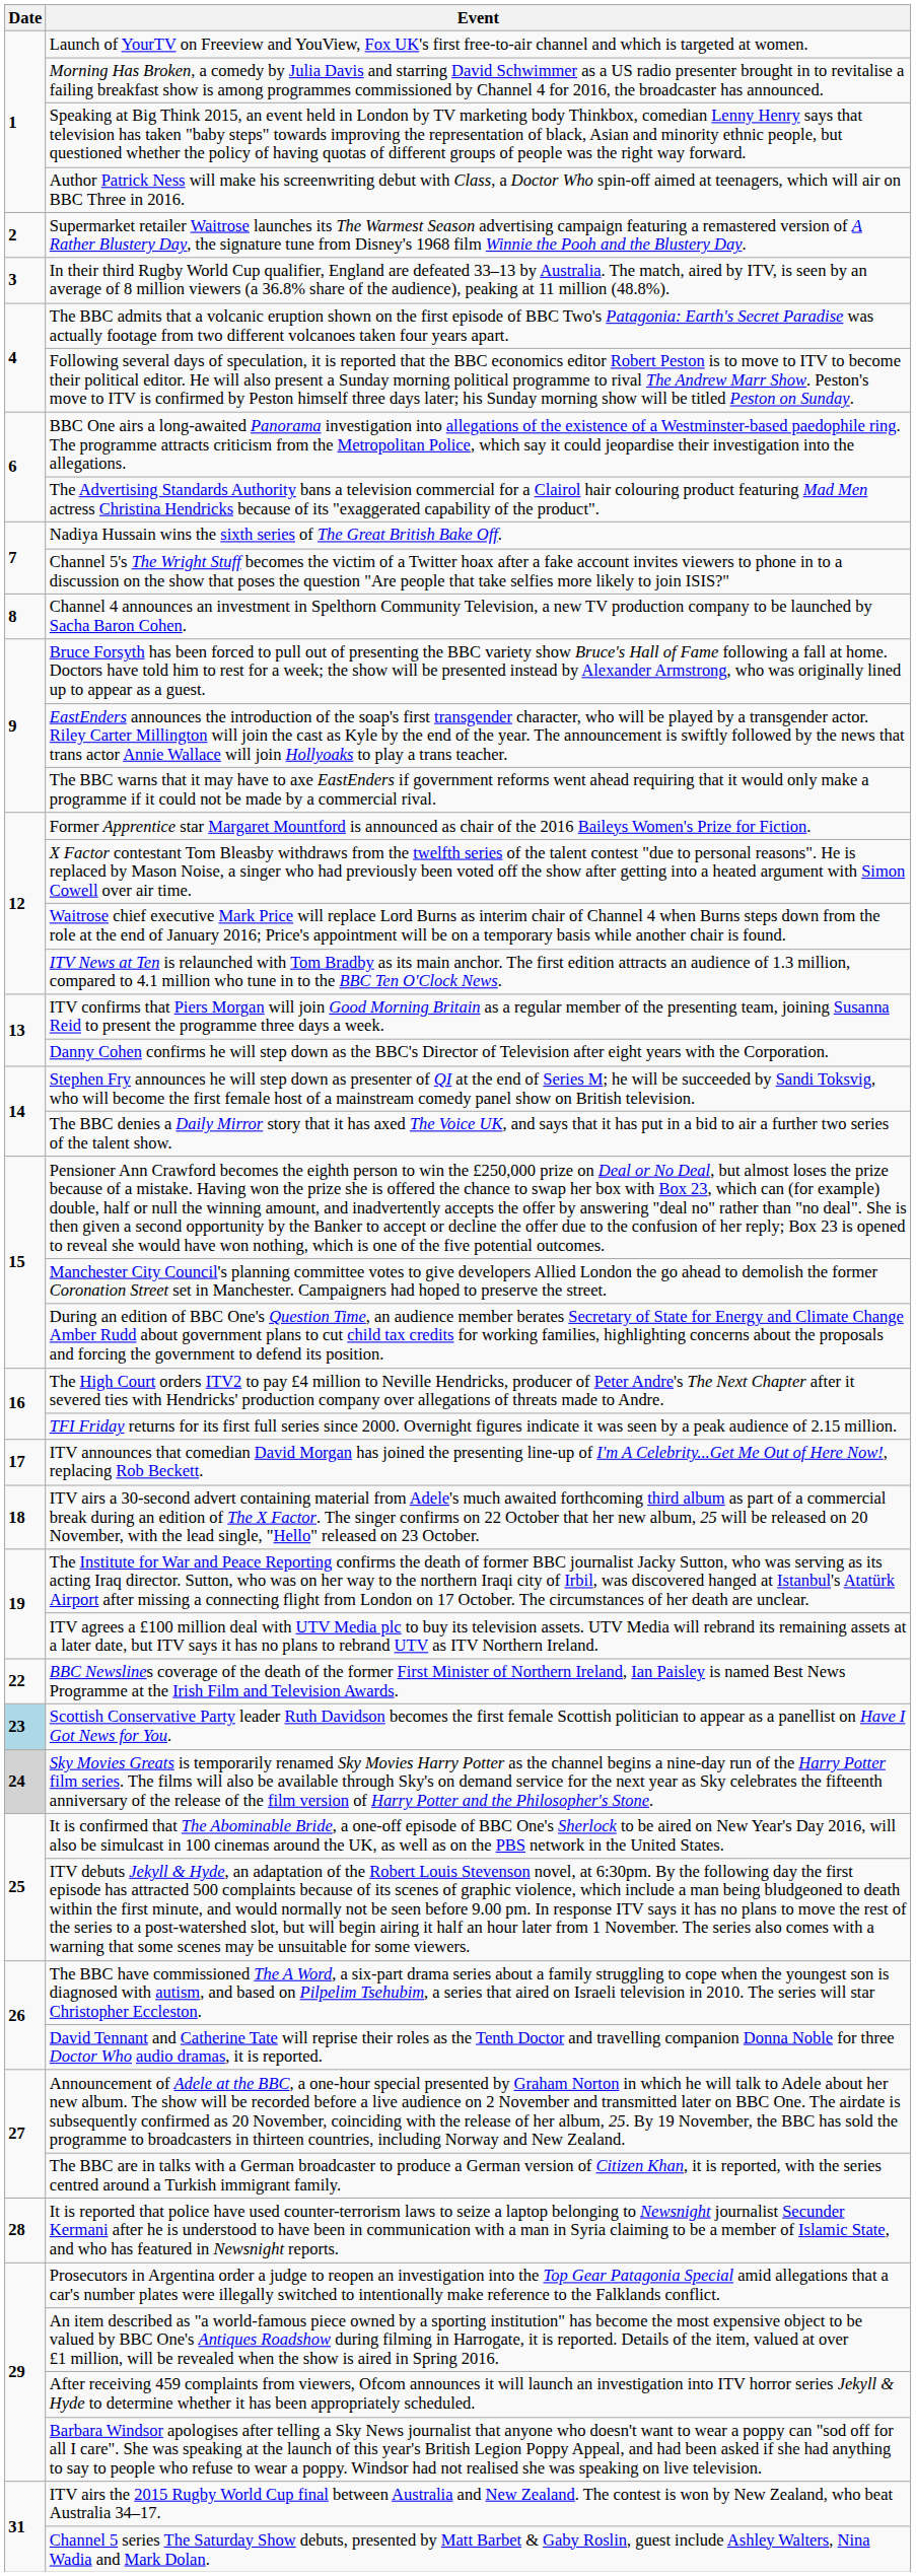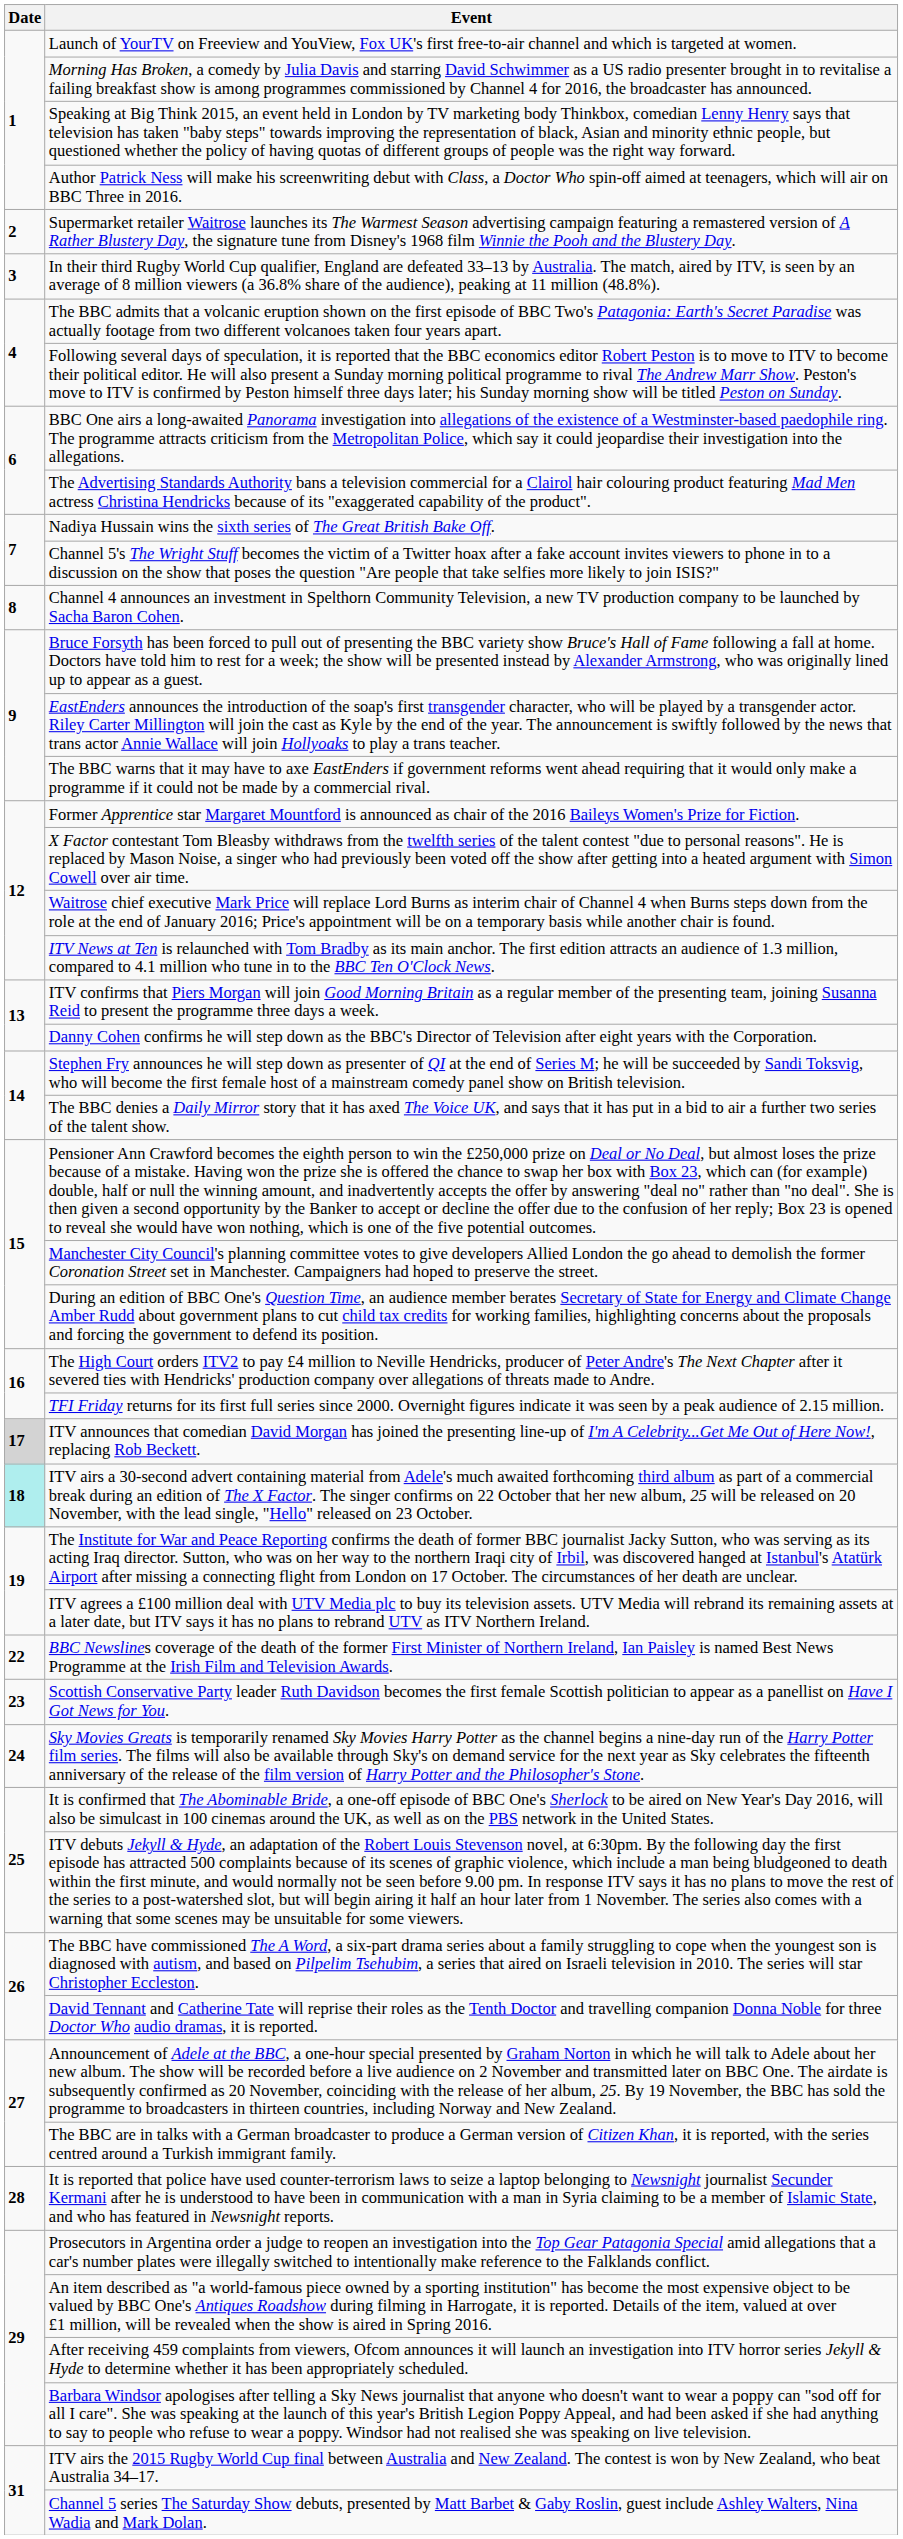row 31 | Date: no background -> lightgrey background
row 32 | Date: no background -> paleturquoise background
row 36 | Date: lightblue background -> no background
row 37 | Date: lightgrey background -> no background
